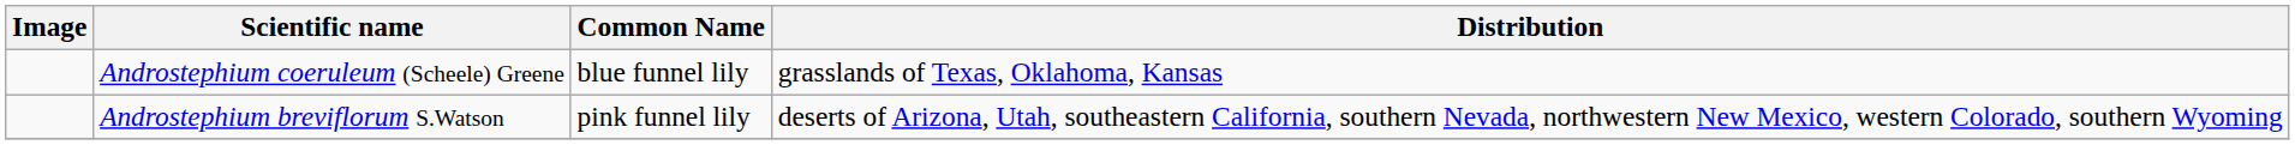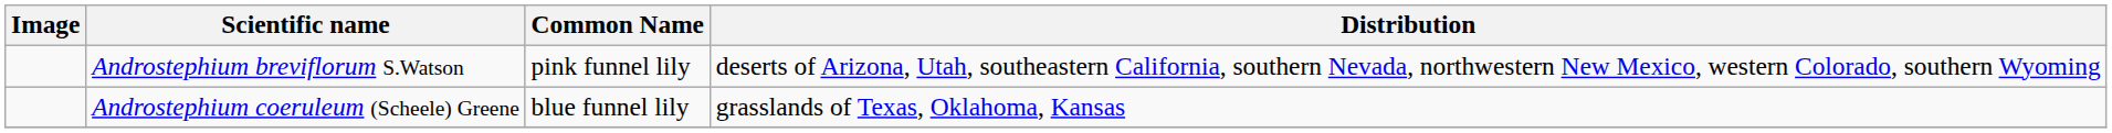rows swapped: Androstephium breviflorum S.Watson <-> Androstephium coeruleum (Scheele) Greene
